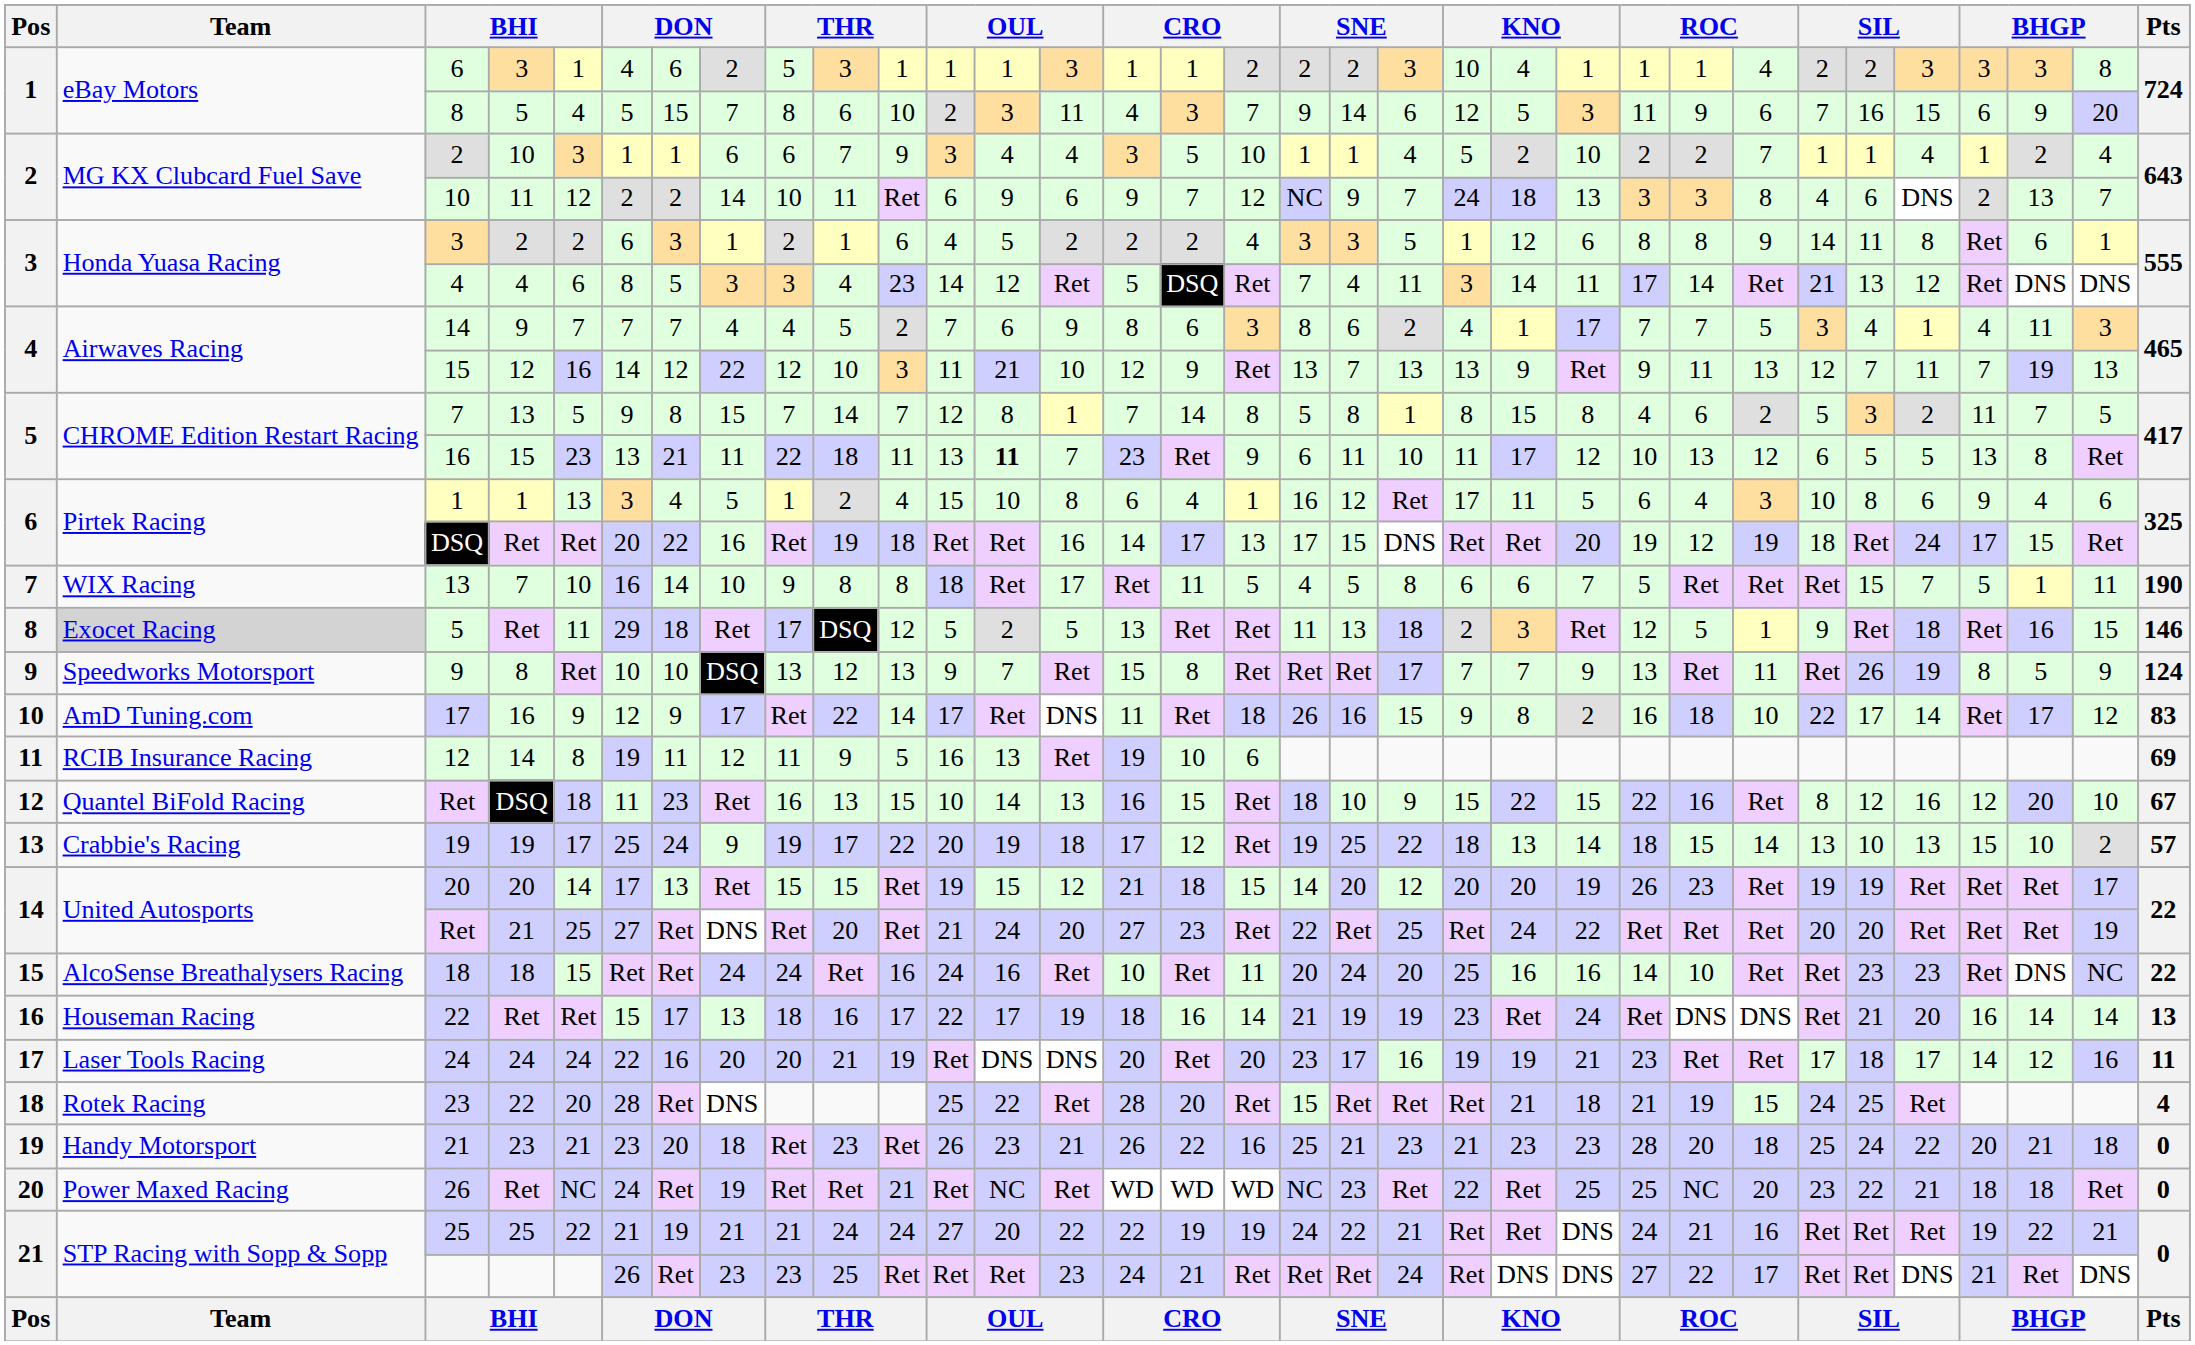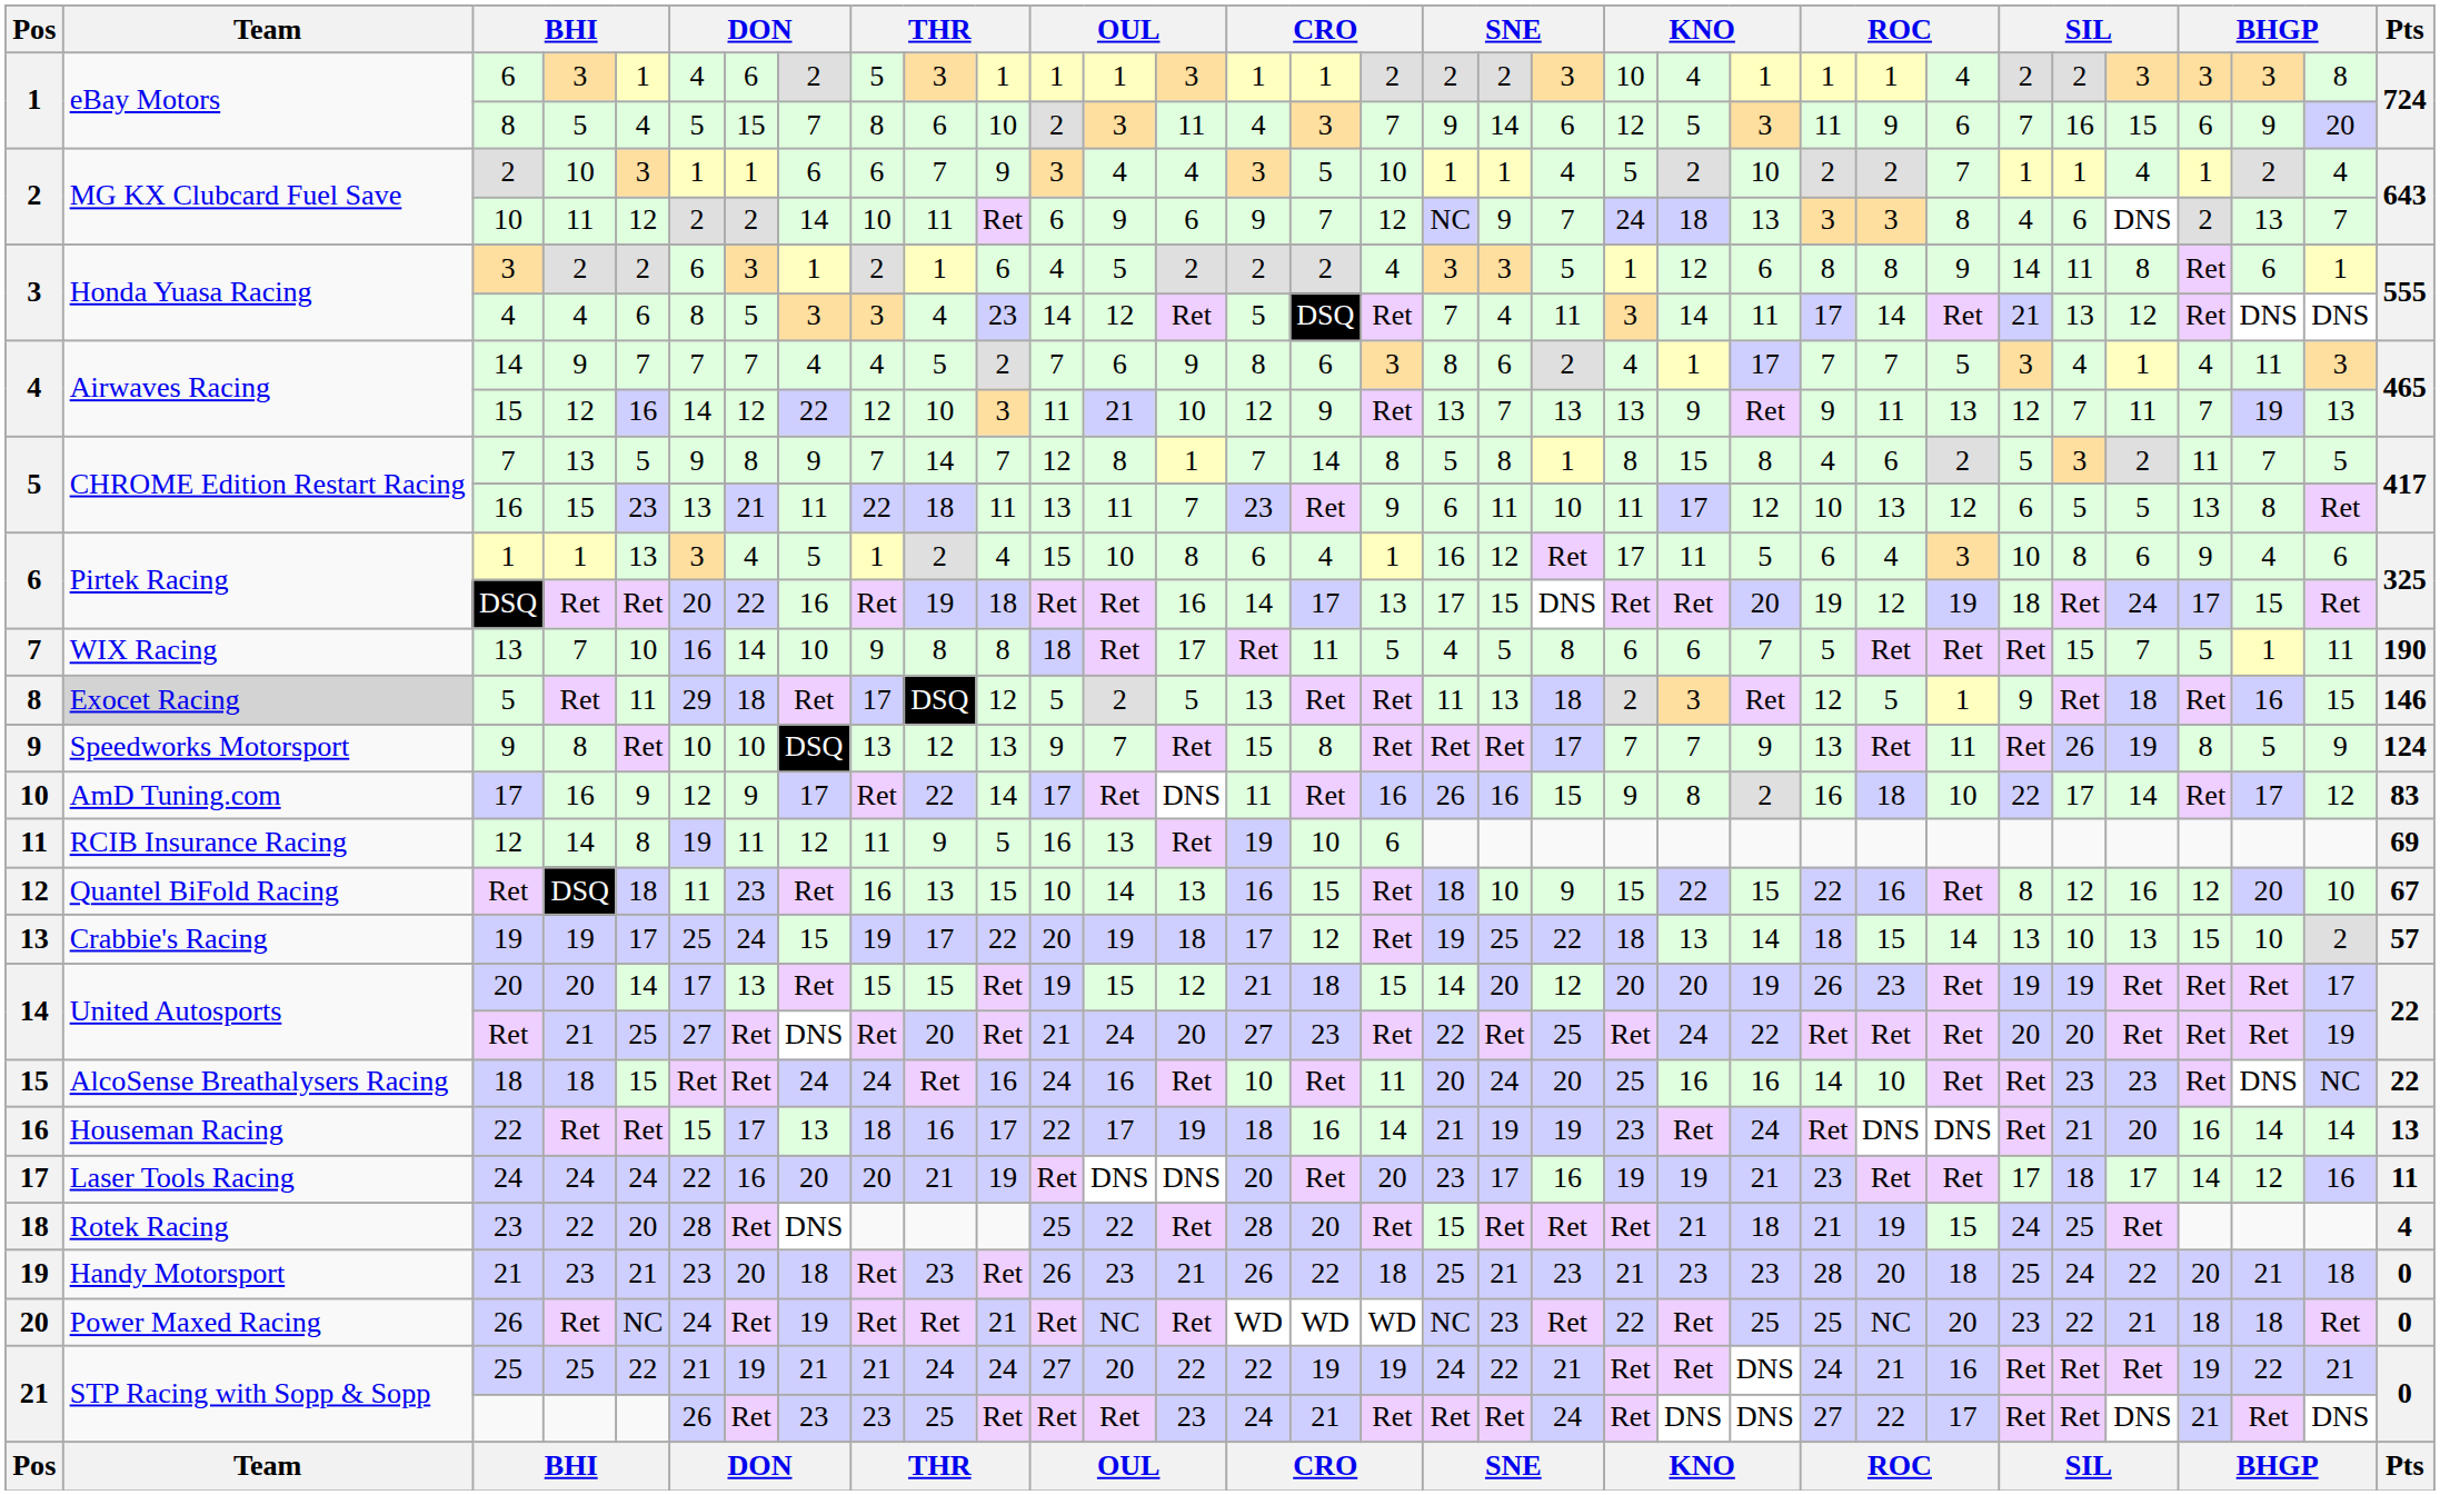row 10 | column 8: 15 -> 9
row 11 | column 13: bold -> normal
row 17 | column 17: 18 -> 16
row 20 | column 8: 9 -> 15
row 27 | column 17: 16 -> 18
